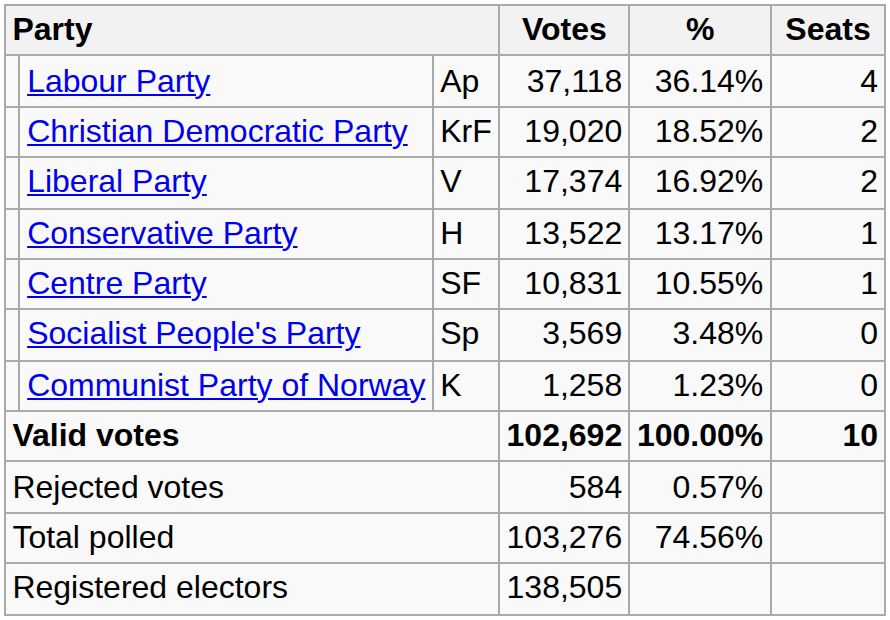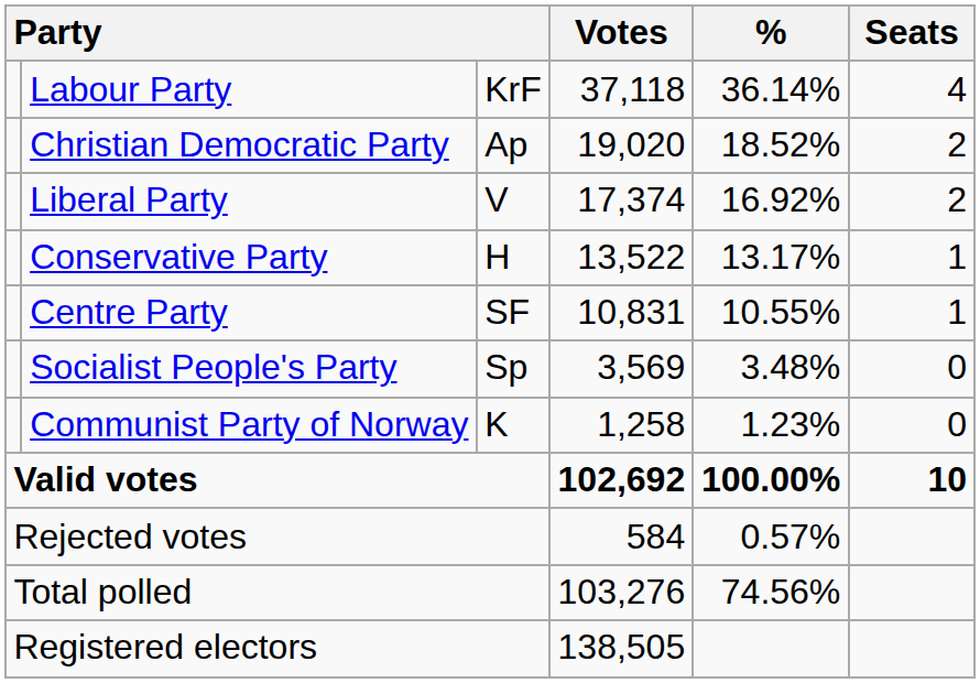Labour Party | column 3: Ap -> KrF
Christian Democratic Party | column 3: KrF -> Ap
